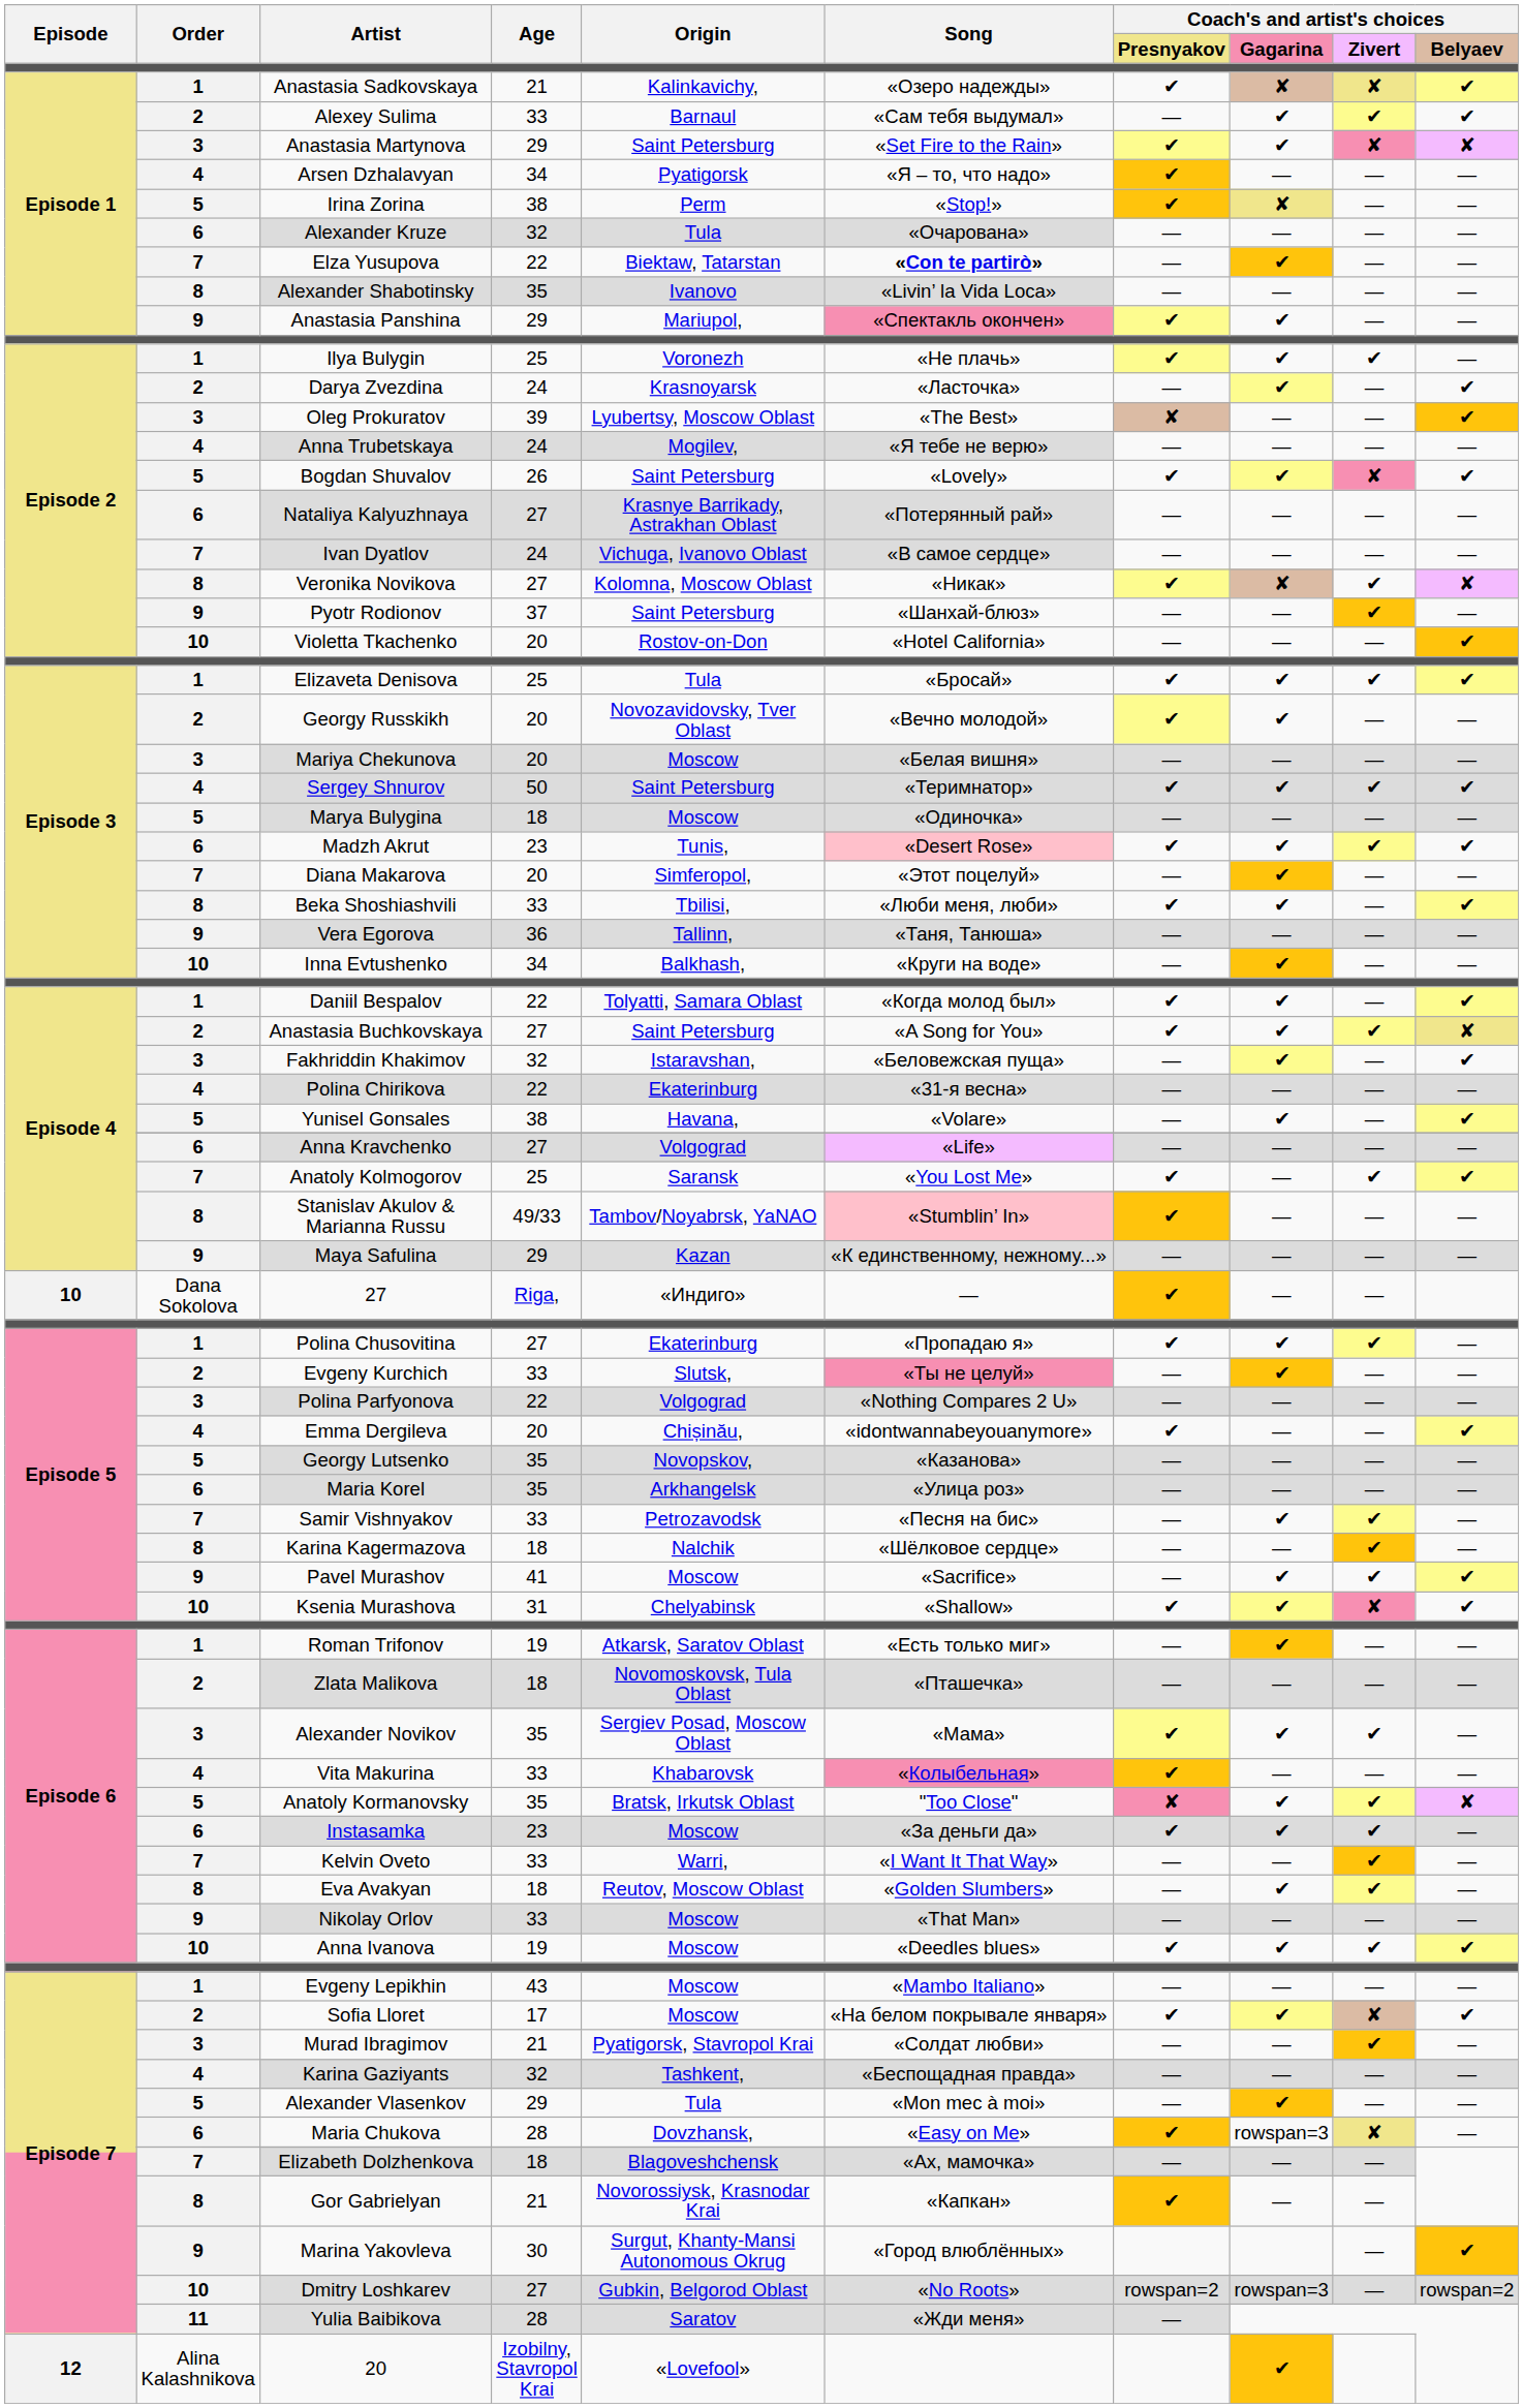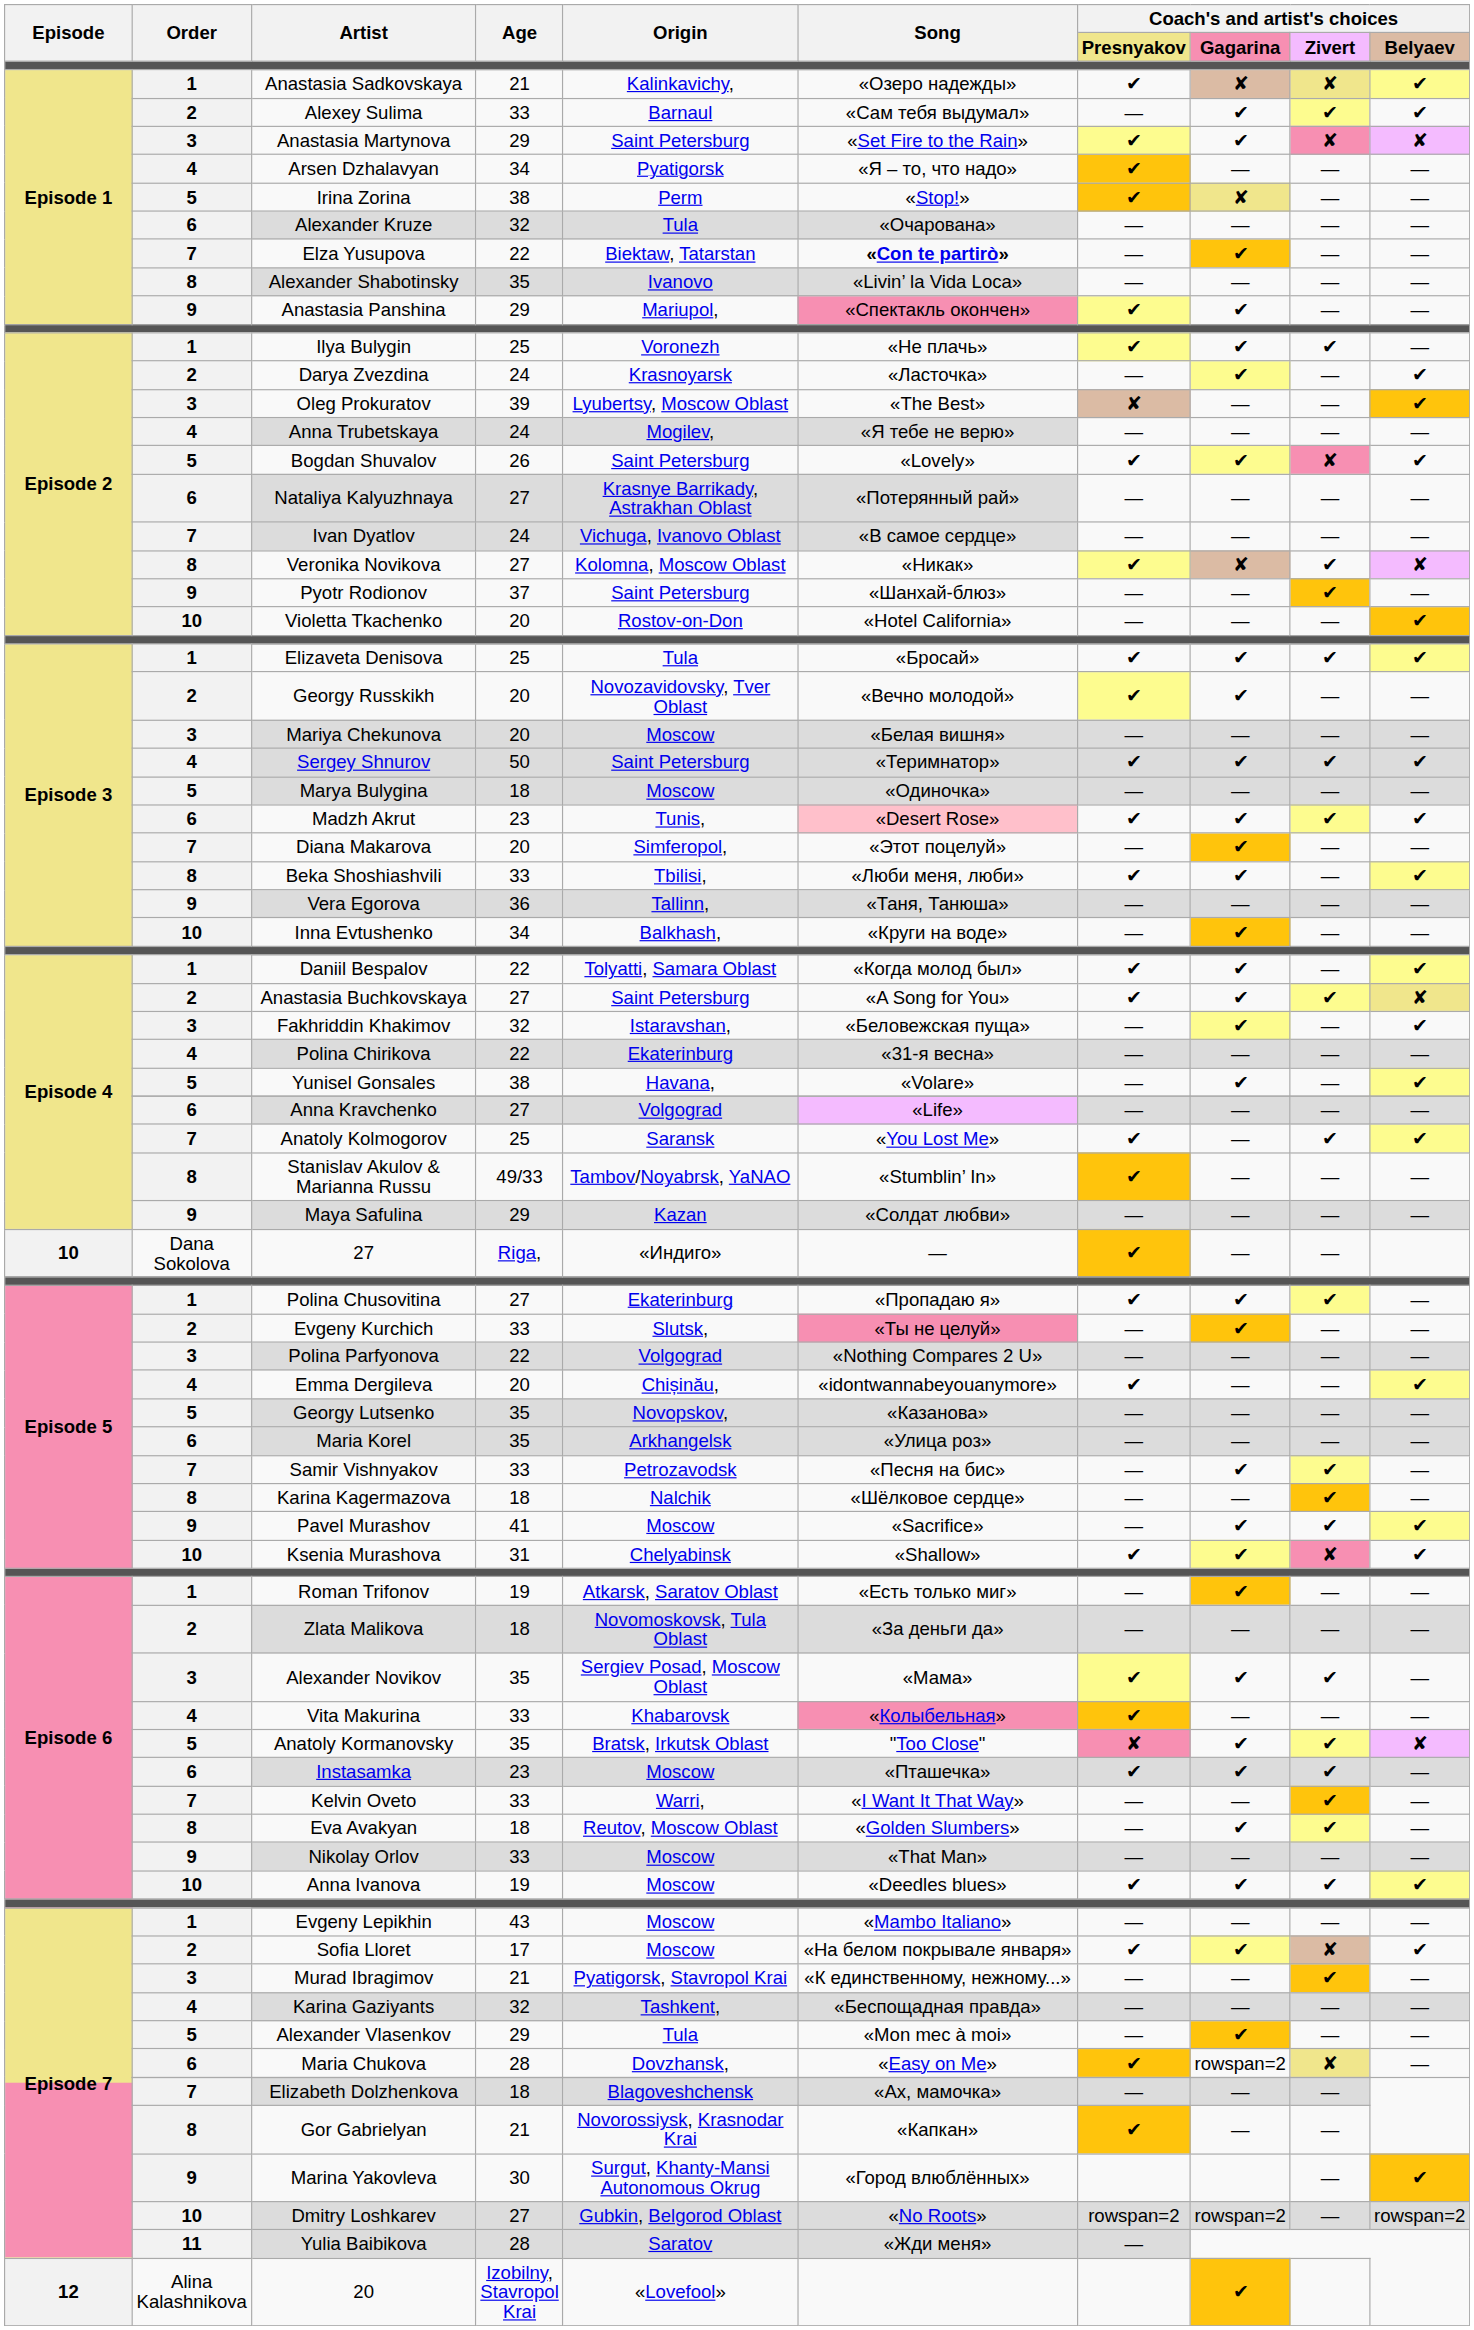Stanislav Akulov & Marianna Russu | Song: pink background -> no background
Maya Safulina | Song: «К единственному, нежному...» -> «Солдат любви»
Zlata Malikova | Song: «Пташечка» -> «За деньги да»
Instasamka | Song: «За деньги да» -> «Пташечка»
Murad Ibragimov | Song: «Солдат любви» -> «К единственному, нежному...»
Maria Chukova | Coach's and artist's choices / Gagarina: rowspan=3 -> rowspan=2
Dmitry Loshkarev | Coach's and artist's choices / Gagarina: rowspan=3 -> rowspan=2
